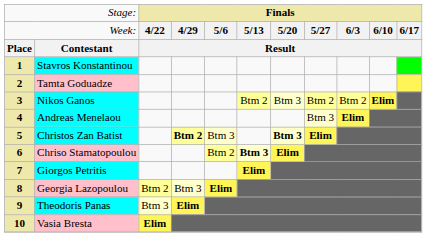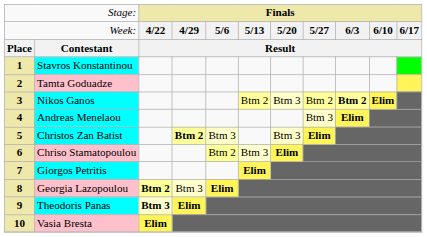Nikos Ganos | column 9: normal -> bold
Christos Zan Batist | column 7: bold -> normal
Chriso Stamatopoulou | column 6: bold -> normal
Georgia Lazopoulou | column 3: normal -> bold
Theodoris Panas | column 3: normal -> bold
